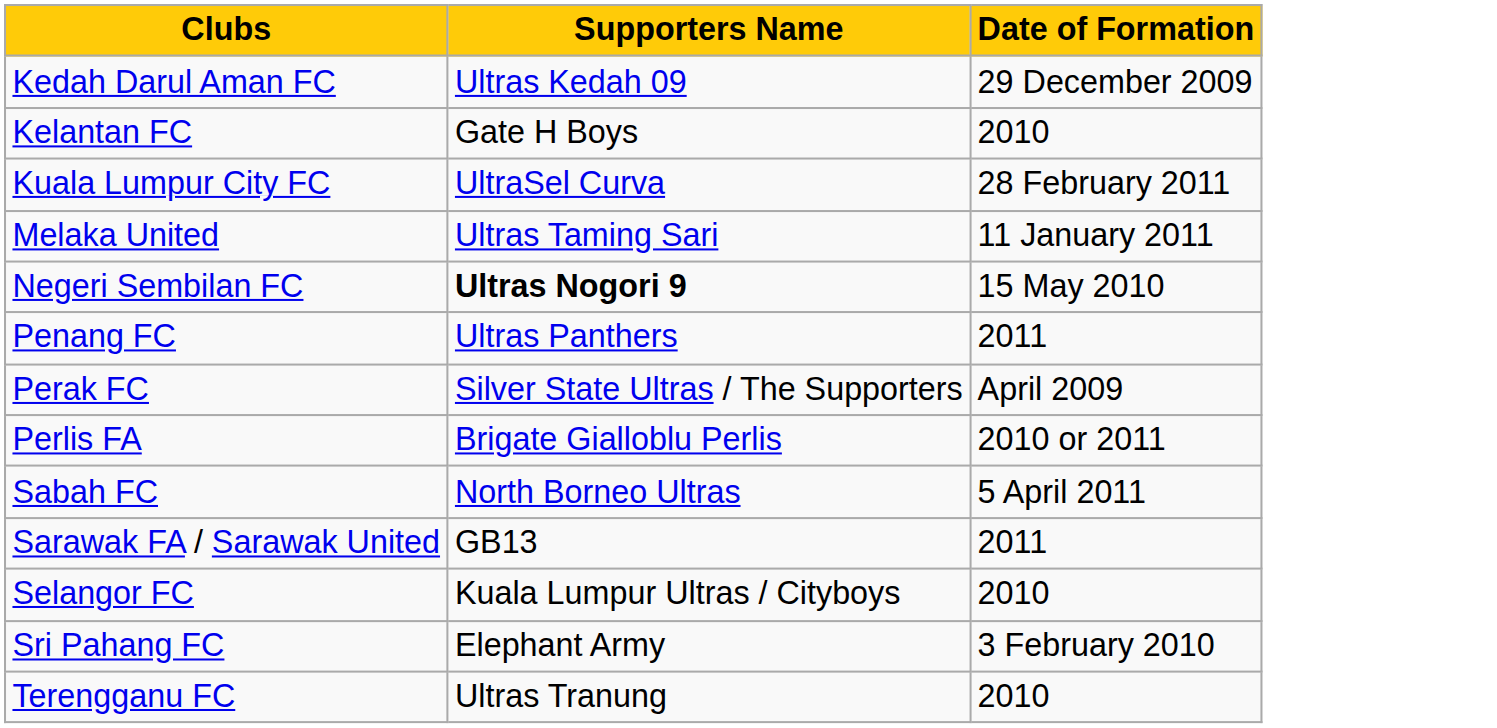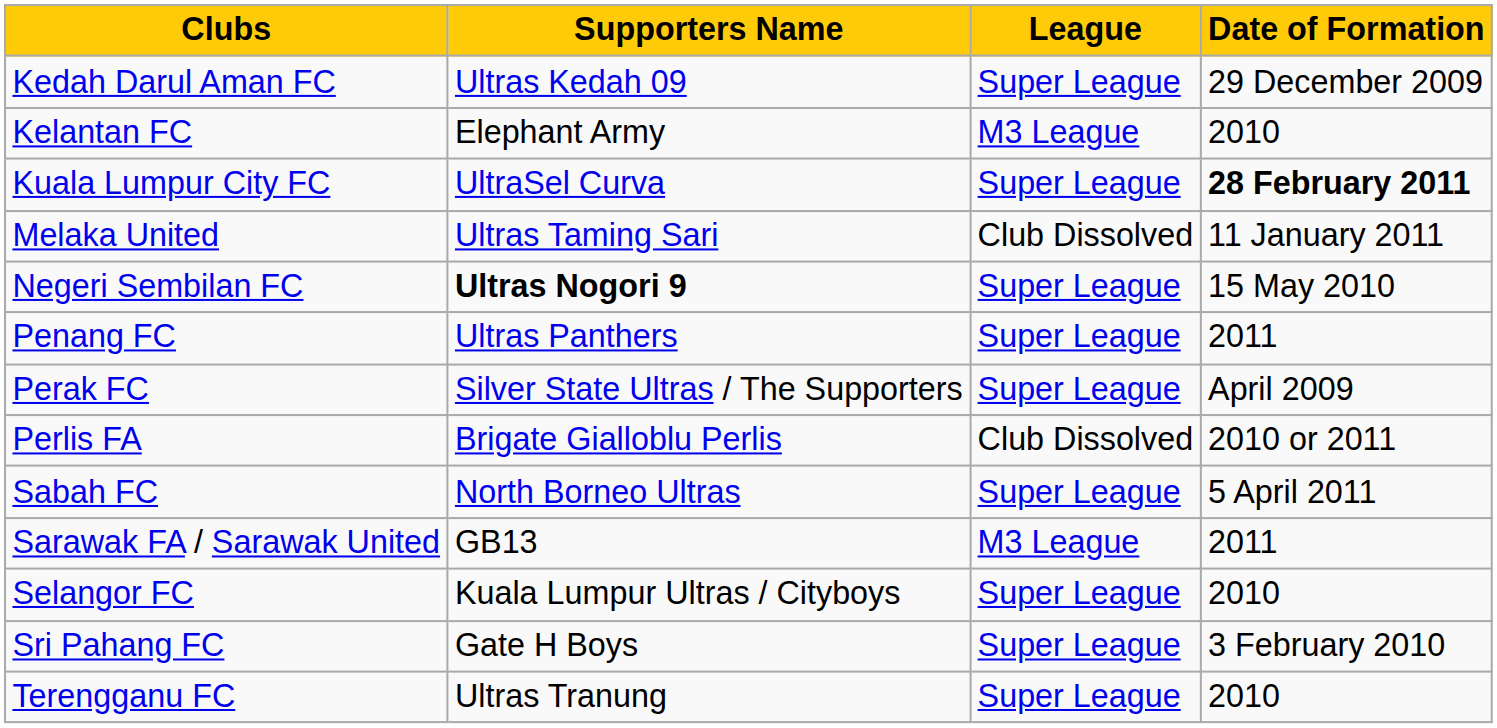+ column: League | Super League | M3 League | Super League | Club Dissolved | Super League | Super League | Super League | Club Dissolved | Super League | M3 League | Super League | Super League | Super League
Kelantan FC | Supporters Name: Gate H Boys -> Elephant Army
Kuala Lumpur City FC | Date of Formation: normal -> bold
Sri Pahang FC | Supporters Name: Elephant Army -> Gate H Boys
